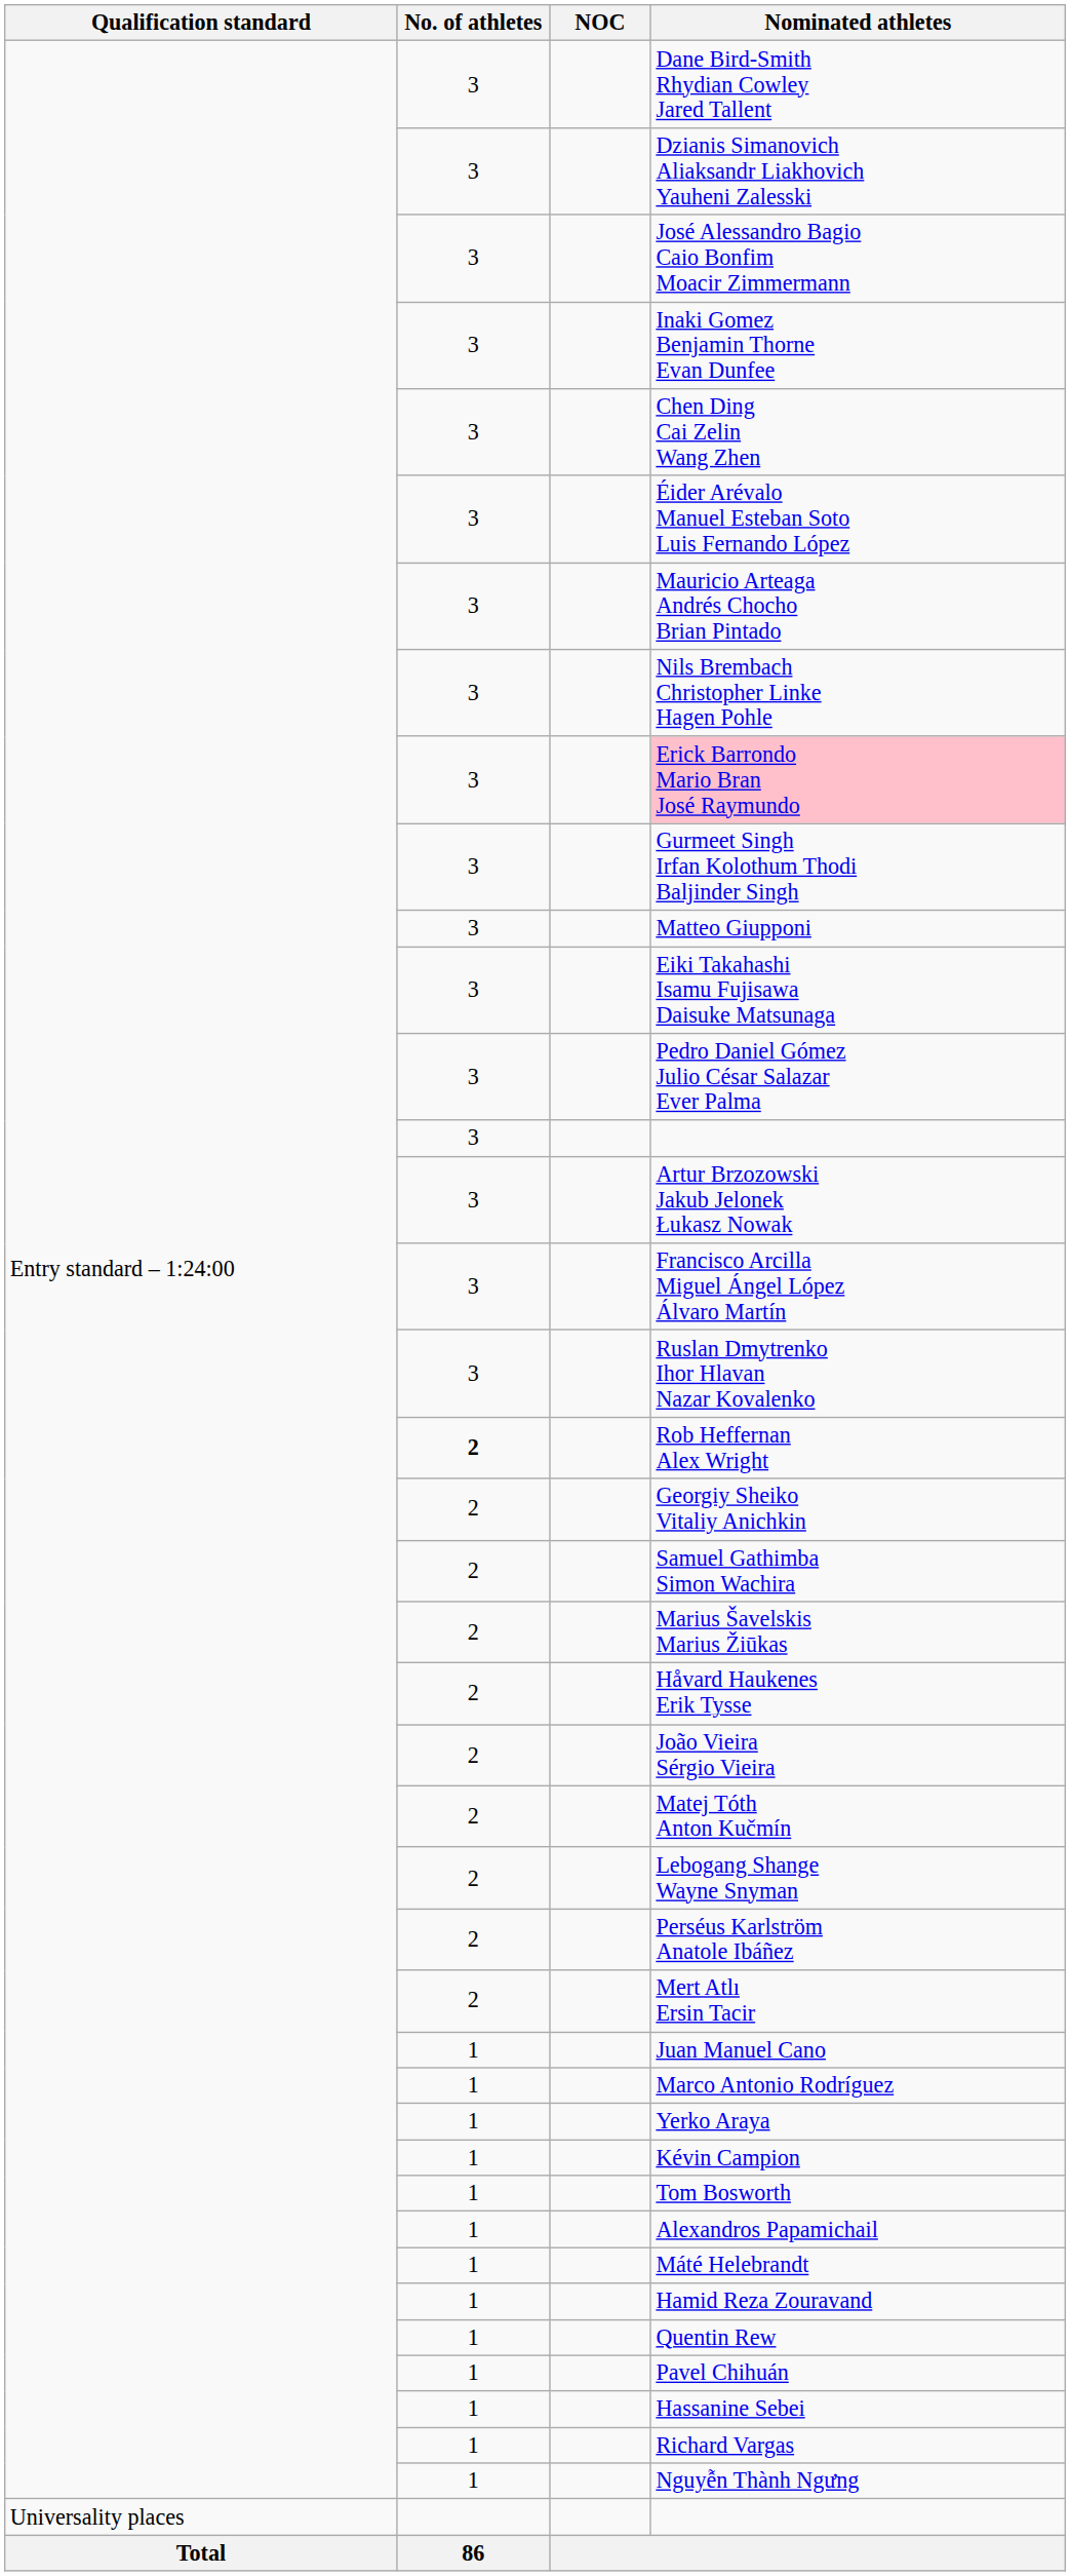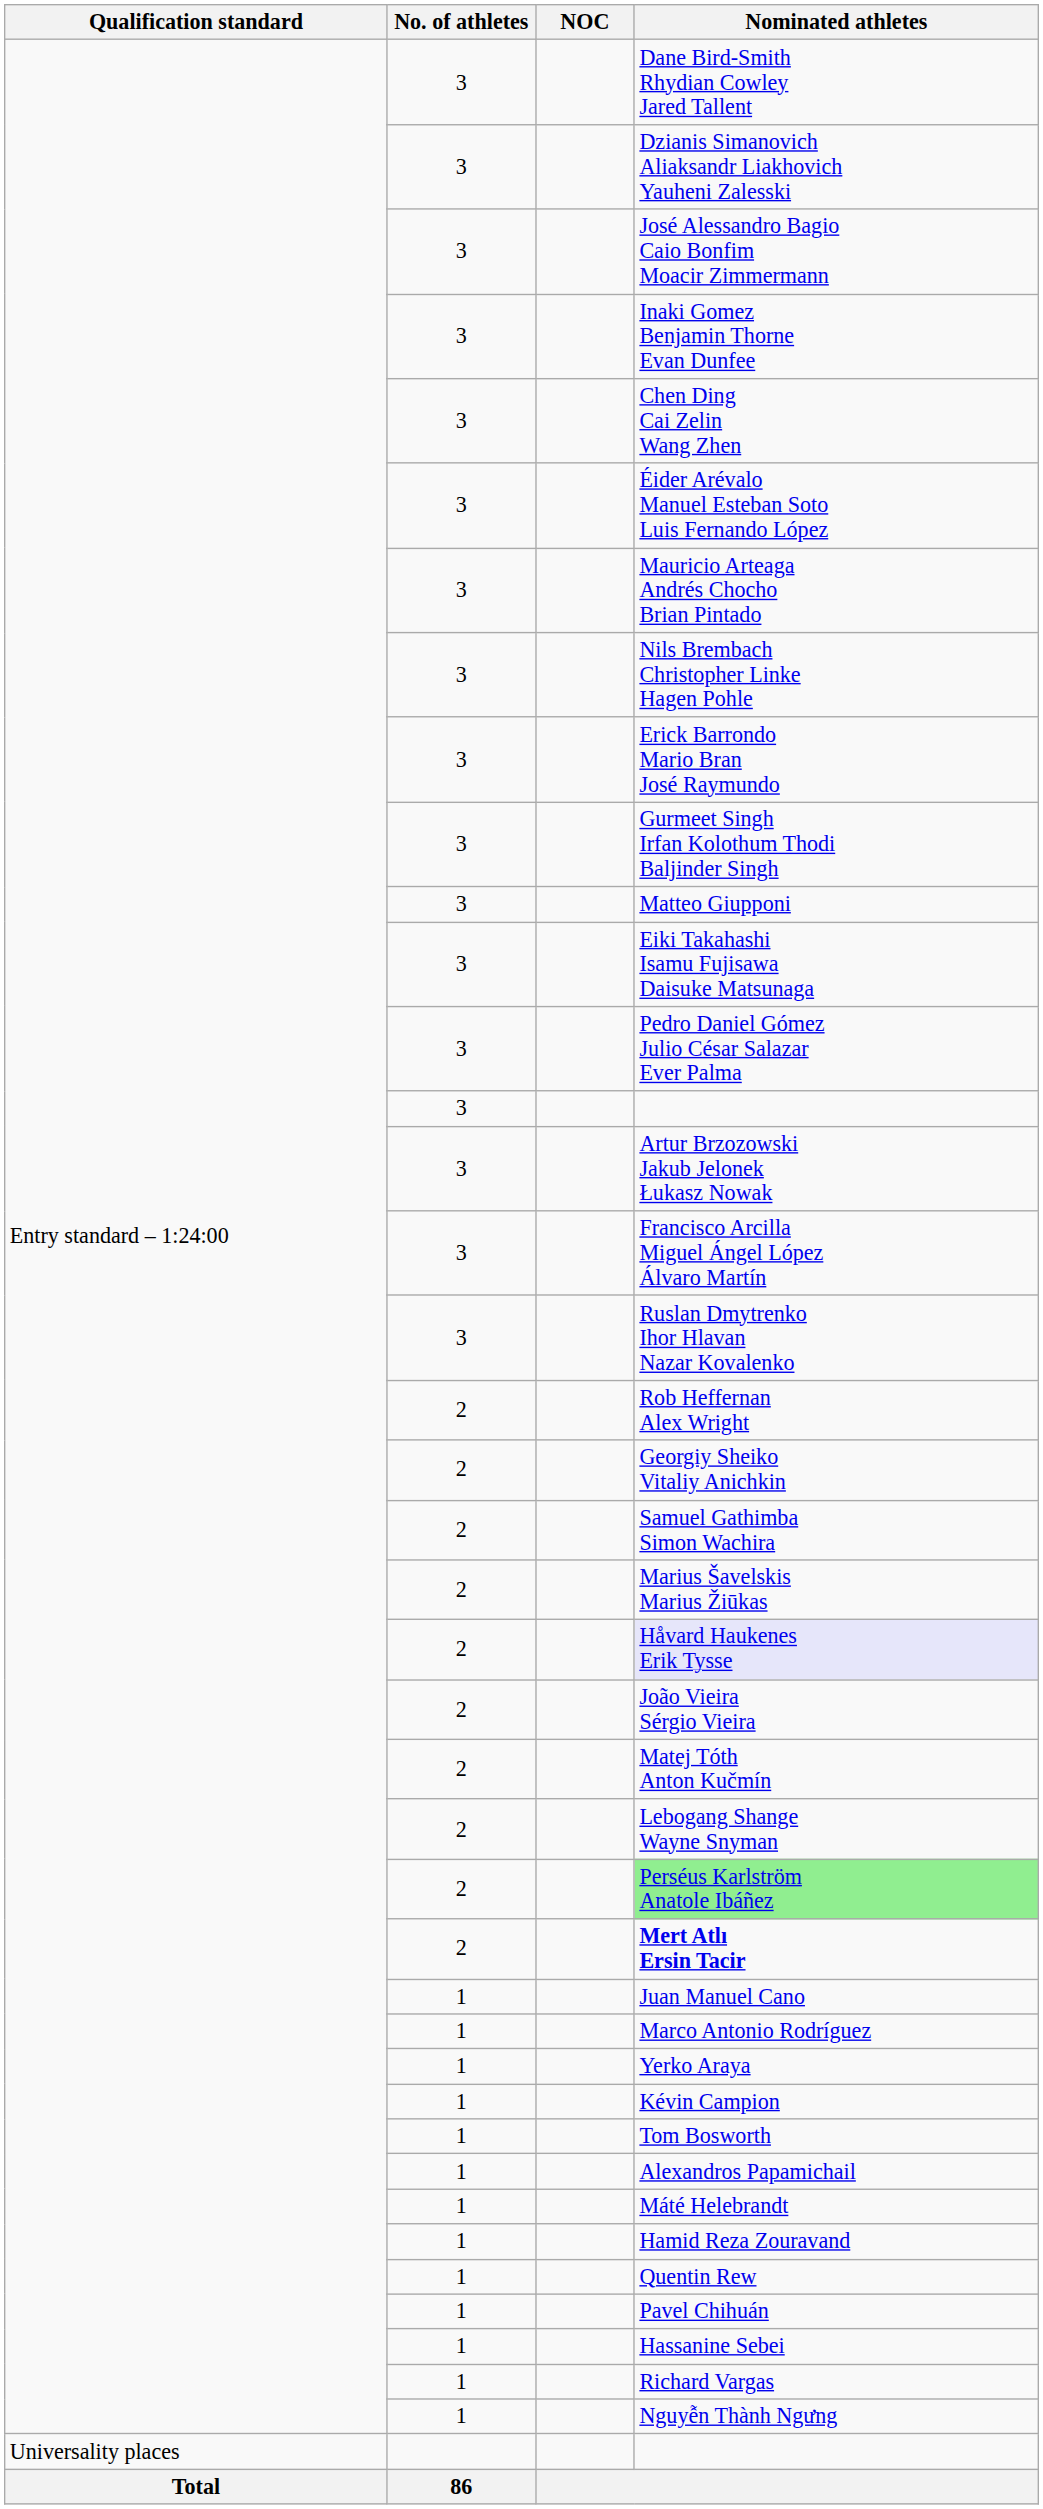Erick Barrondo Mario Bran José Raymundo | Nominated athletes: pink background -> no background
Rob Heffernan Alex Wright | No. of athletes: bold -> normal
Håvard Haukenes Erik Tysse | Nominated athletes: no background -> lavender background
Perséus Karlström Anatole Ibáñez | Nominated athletes: no background -> lightgreen background
Mert Atlı Ersin Tacir | Nominated athletes: normal -> bold
